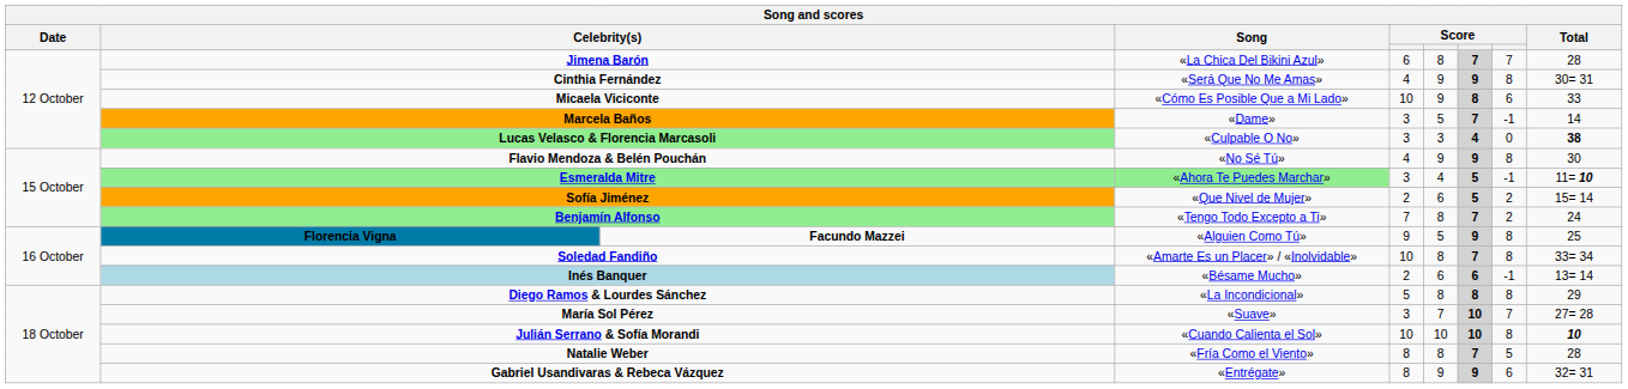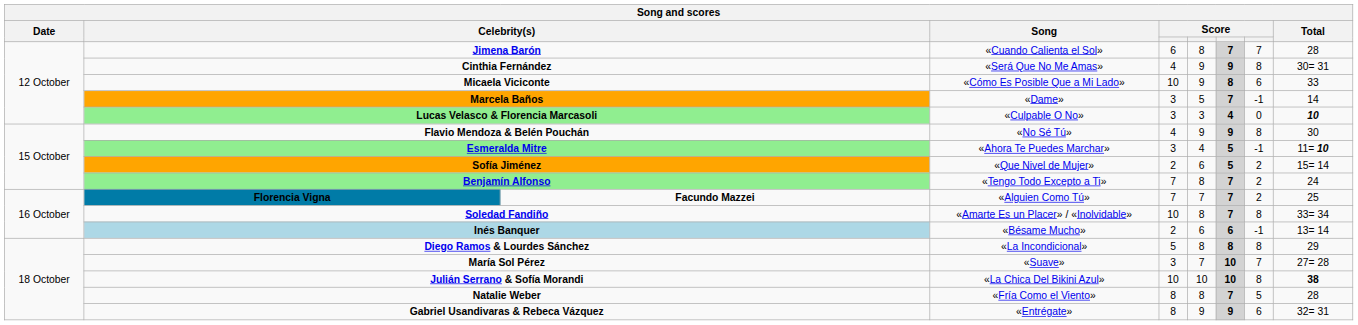Jimena Barón | Song: «La Chica Del Bikini Azul» -> «Cuando Calienta el Sol»
Lucas Velasco & Florencia Marcasoli | Total: 38 -> 10
Esmeralda Mitre | Song: lightgreen background -> no background
Florencia Vigna | column 5: 9 -> 7
Florencia Vigna | column 6: 5 -> 7
Florencia Vigna | column 7: 9 -> 7
Florencia Vigna | column 8: 8 -> 2
Julián Serrano & Sofía Morandi | Song: «Cuando Calienta el Sol» -> «La Chica Del Bikini Azul»
Julián Serrano & Sofía Morandi | Total: 10 -> 38
